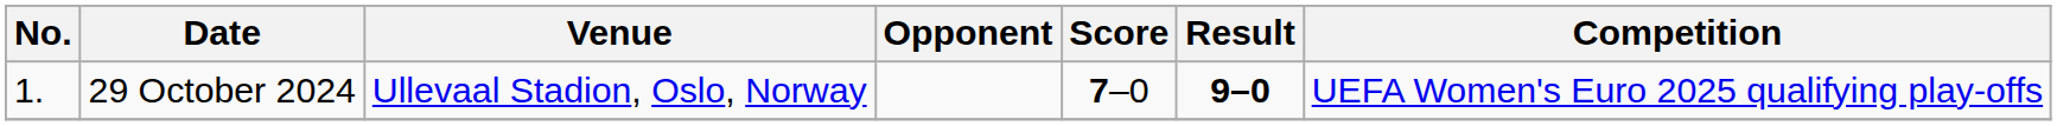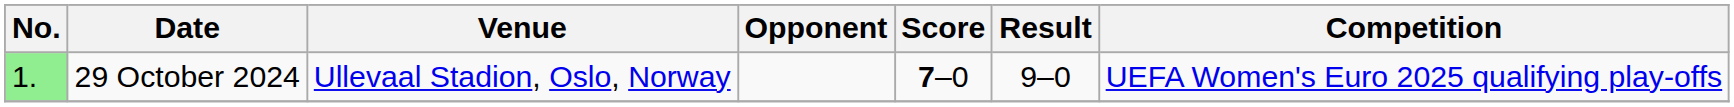29 October 2024 | No.: no background -> lightgreen background
29 October 2024 | Result: bold -> normal
